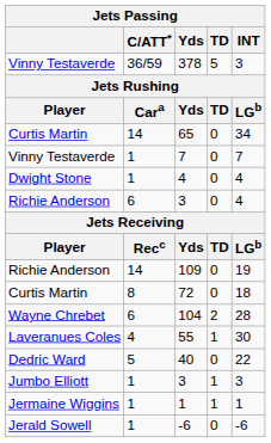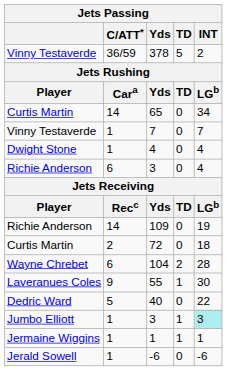378 | INT: 3 -> 2
72 | C/ATT*: 8 -> 2
55 | C/ATT*: 4 -> 9
Jumbo Elliott / 3 | INT: no background -> paleturquoise background
